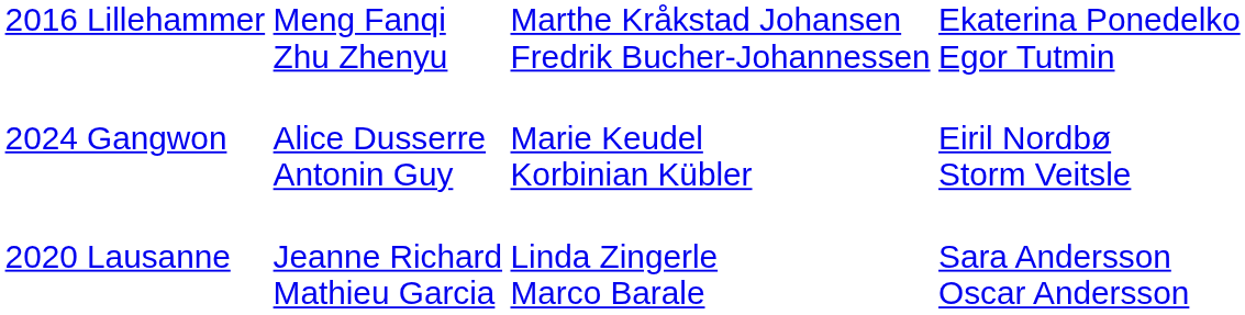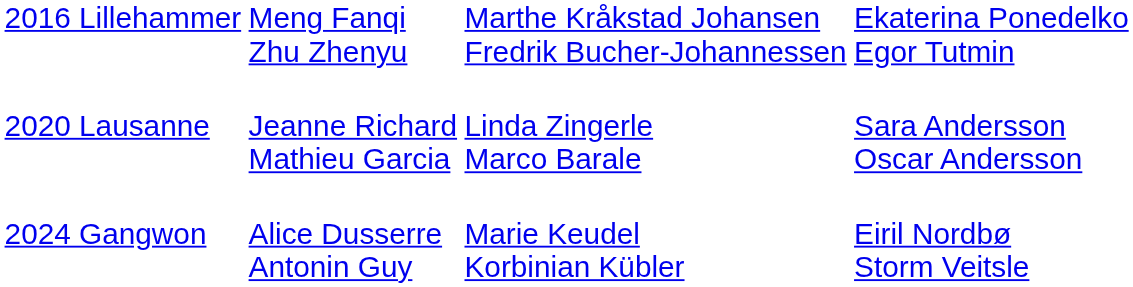rows swapped: 2020 Lausanne <-> 2024 Gangwon
